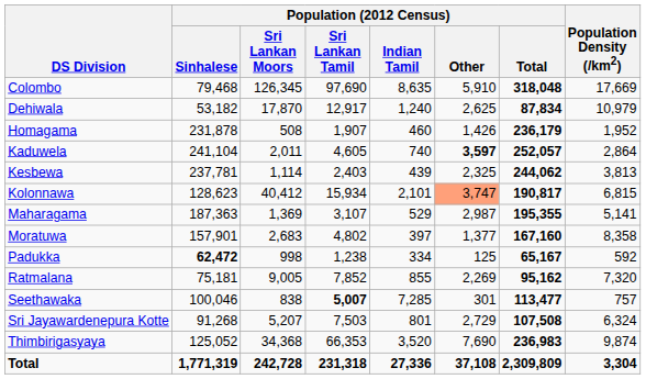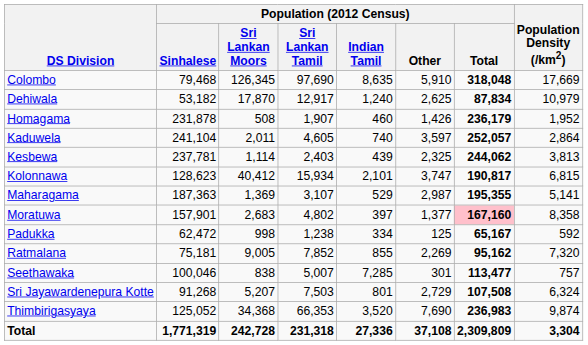Kaduwela | Population (2012 Census) / Other: bold -> normal
Kolonnawa | Population (2012 Census) / Other: lightsalmon background -> no background
Moratuwa | Population (2012 Census) / Total: no background -> pink background
Padukka | Population (2012 Census) / Sinhalese: bold -> normal
Seethawaka | Population (2012 Census) / Sri Lankan Tamil: bold -> normal
